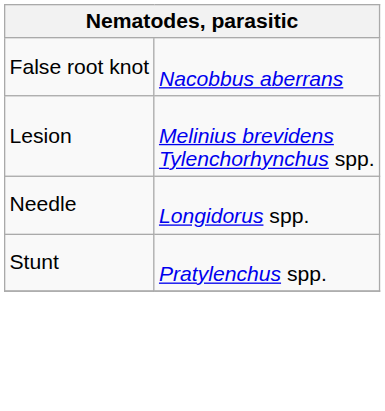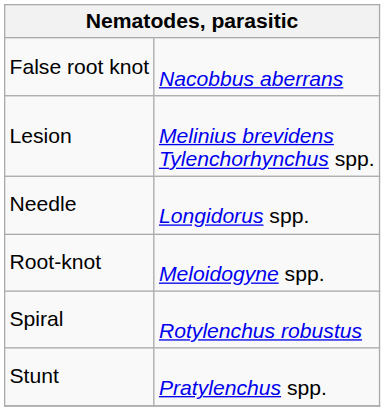+ row: Root-knot | Meloidogyne spp.
+ row: Spiral | Rotylenchus robustus
